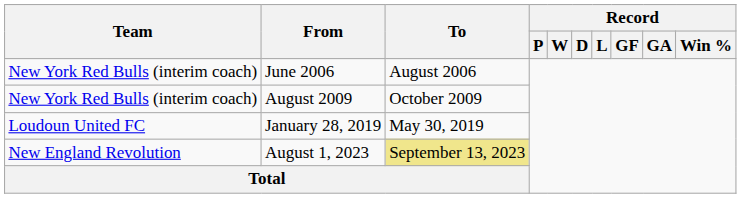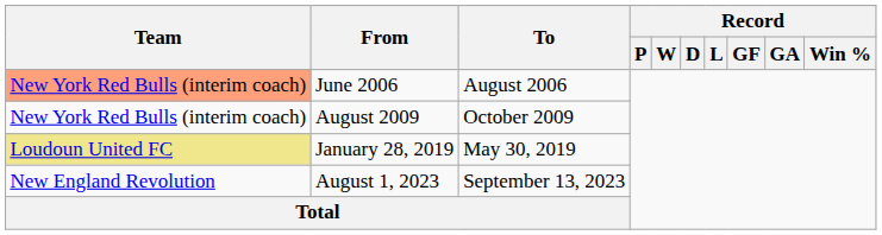June 2006 | Team: no background -> lightsalmon background
January 28, 2019 | Team: no background -> khaki background
August 1, 2023 | To: khaki background -> no background
